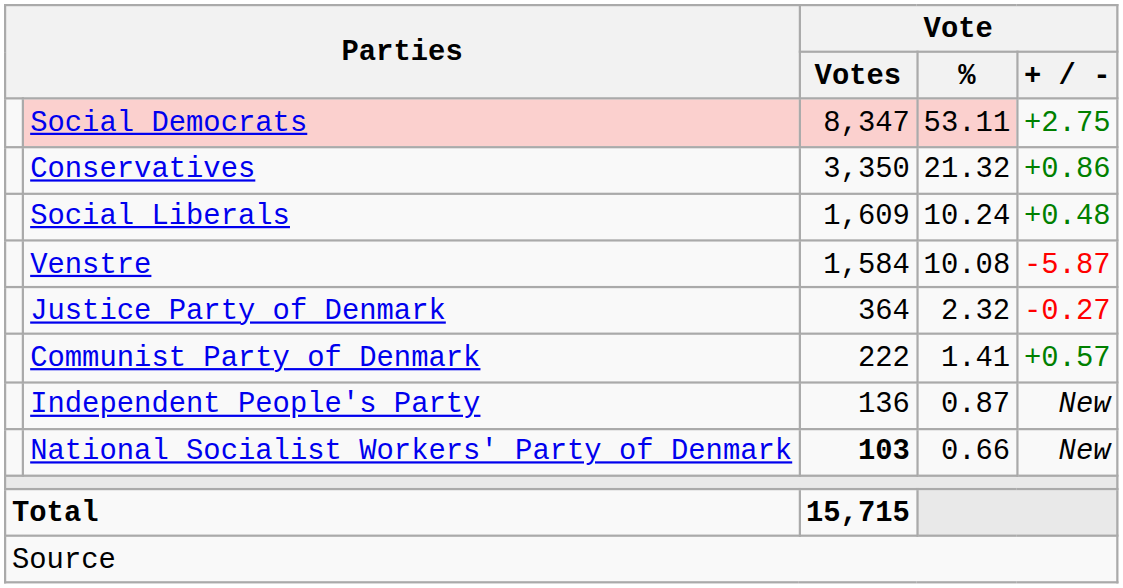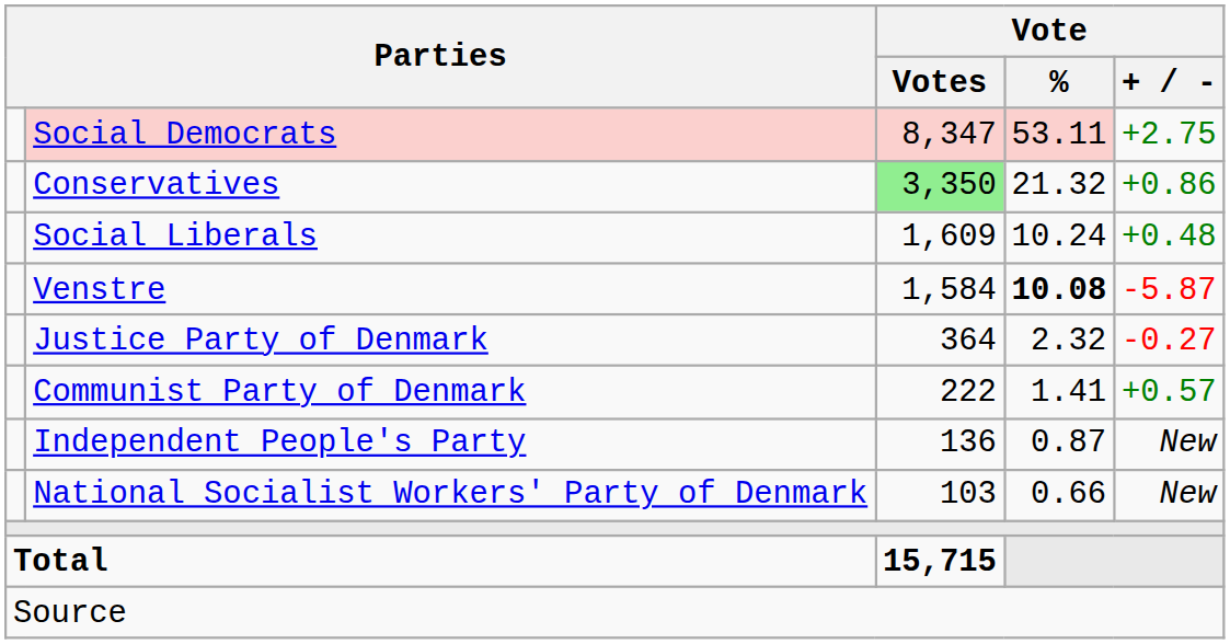Conservatives | Vote / Votes: no background -> lightgreen background
Venstre | Vote / %: normal -> bold
National Socialist Workers' Party of Denmark | Vote / Votes: bold -> normal
